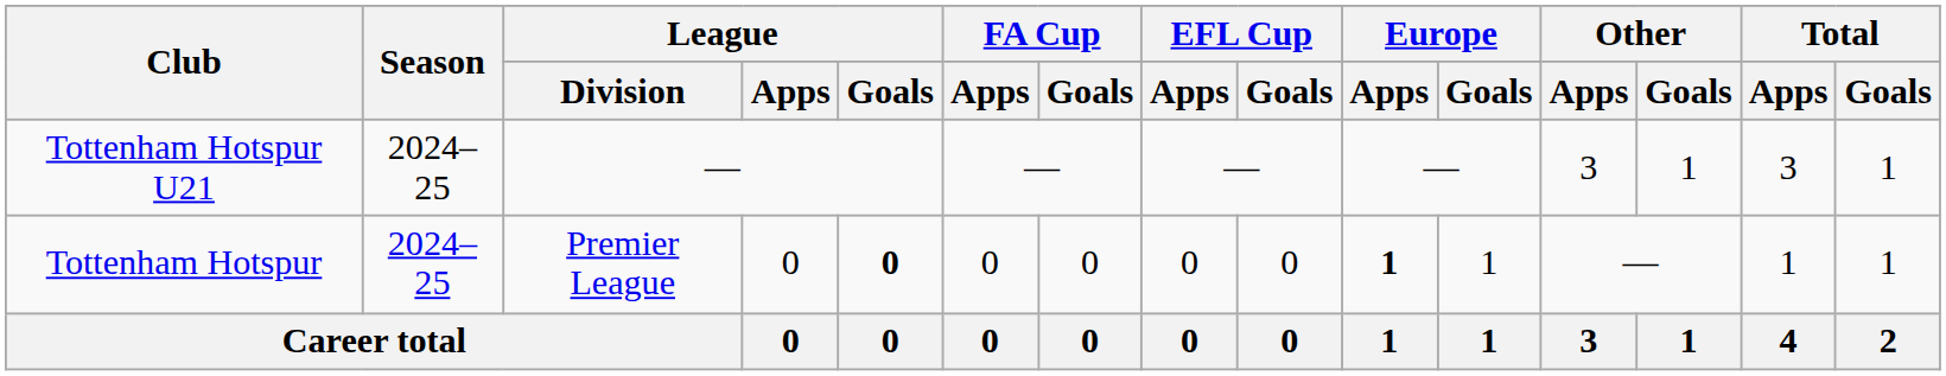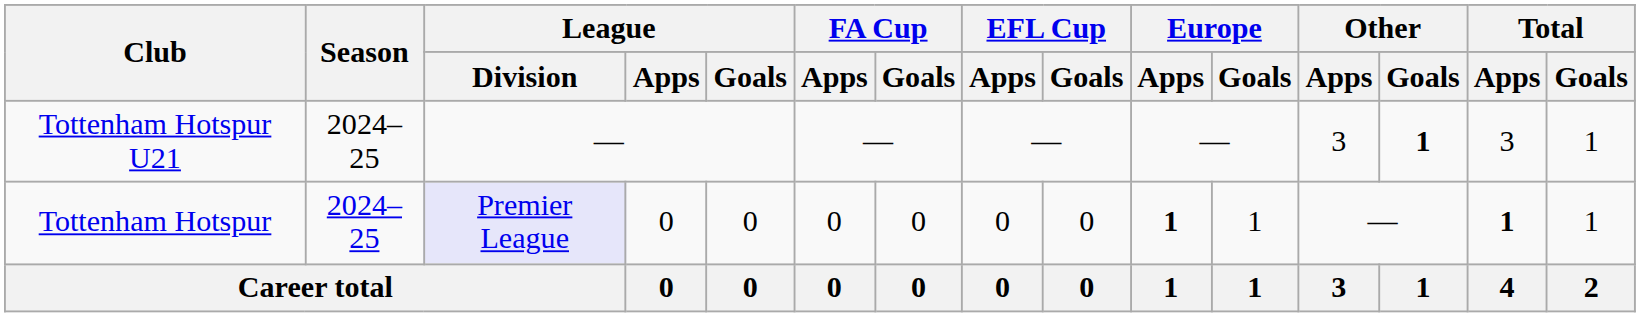Tottenham Hotspur U21 | Other / Goals: normal -> bold
Tottenham Hotspur | League / Division: no background -> lavender background
Tottenham Hotspur | League / Goals: bold -> normal
Tottenham Hotspur | Total / Apps: normal -> bold
